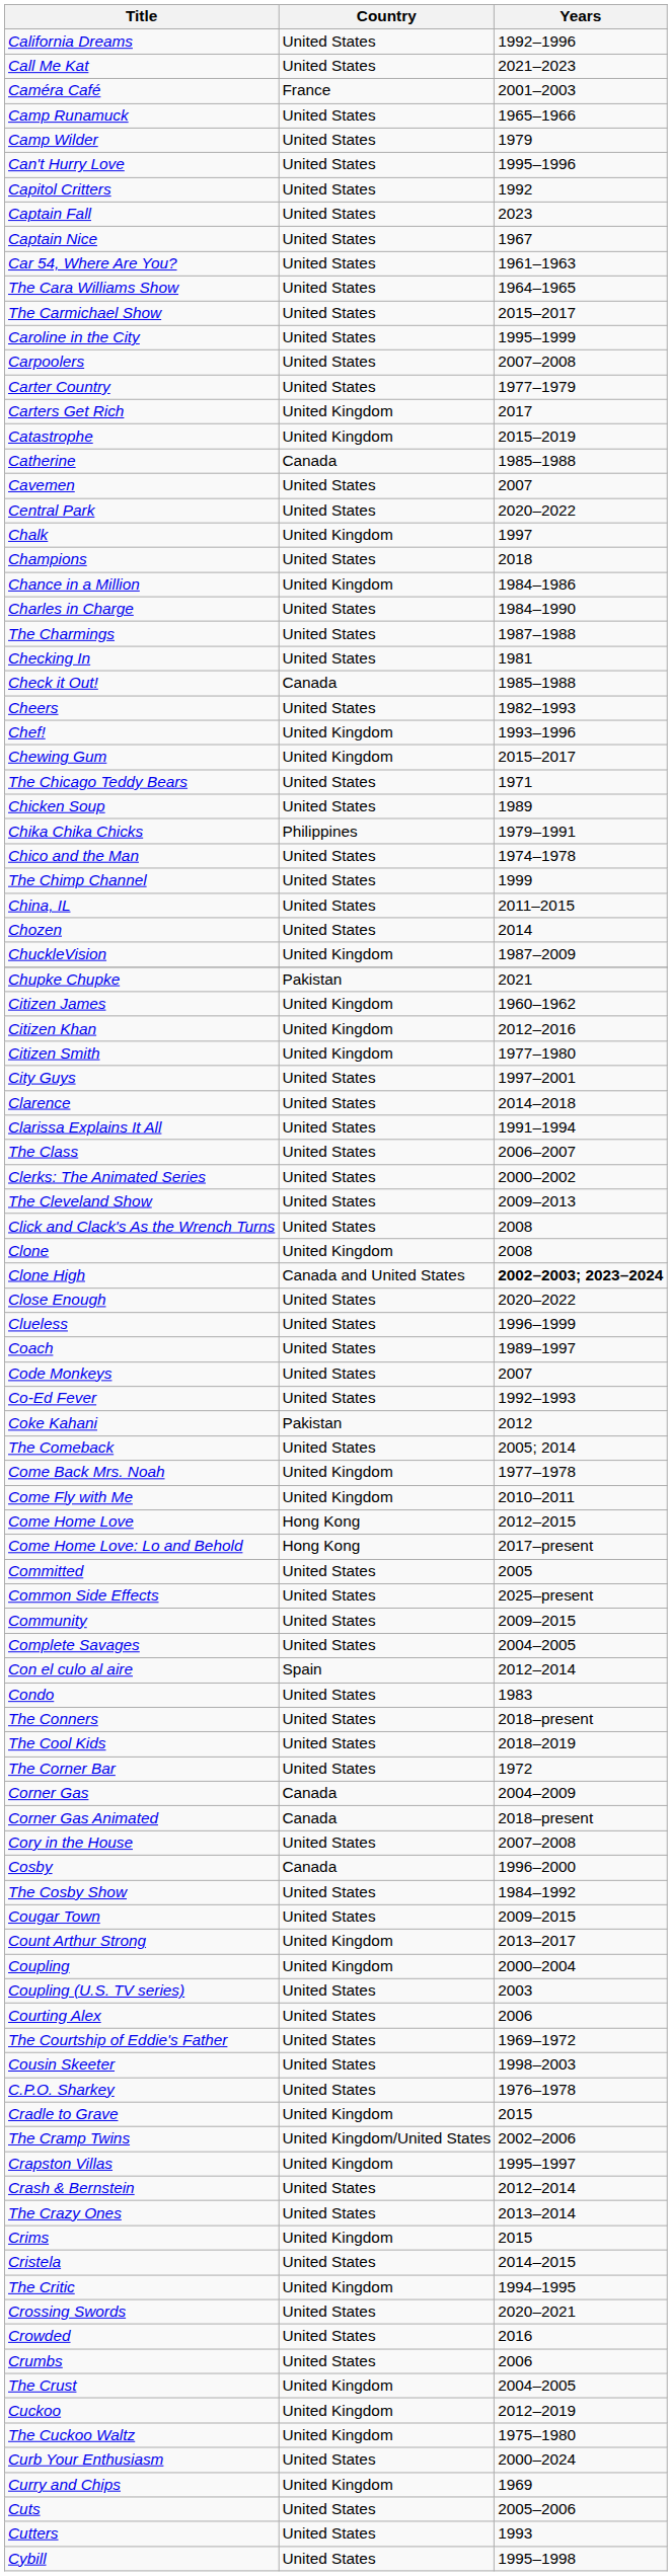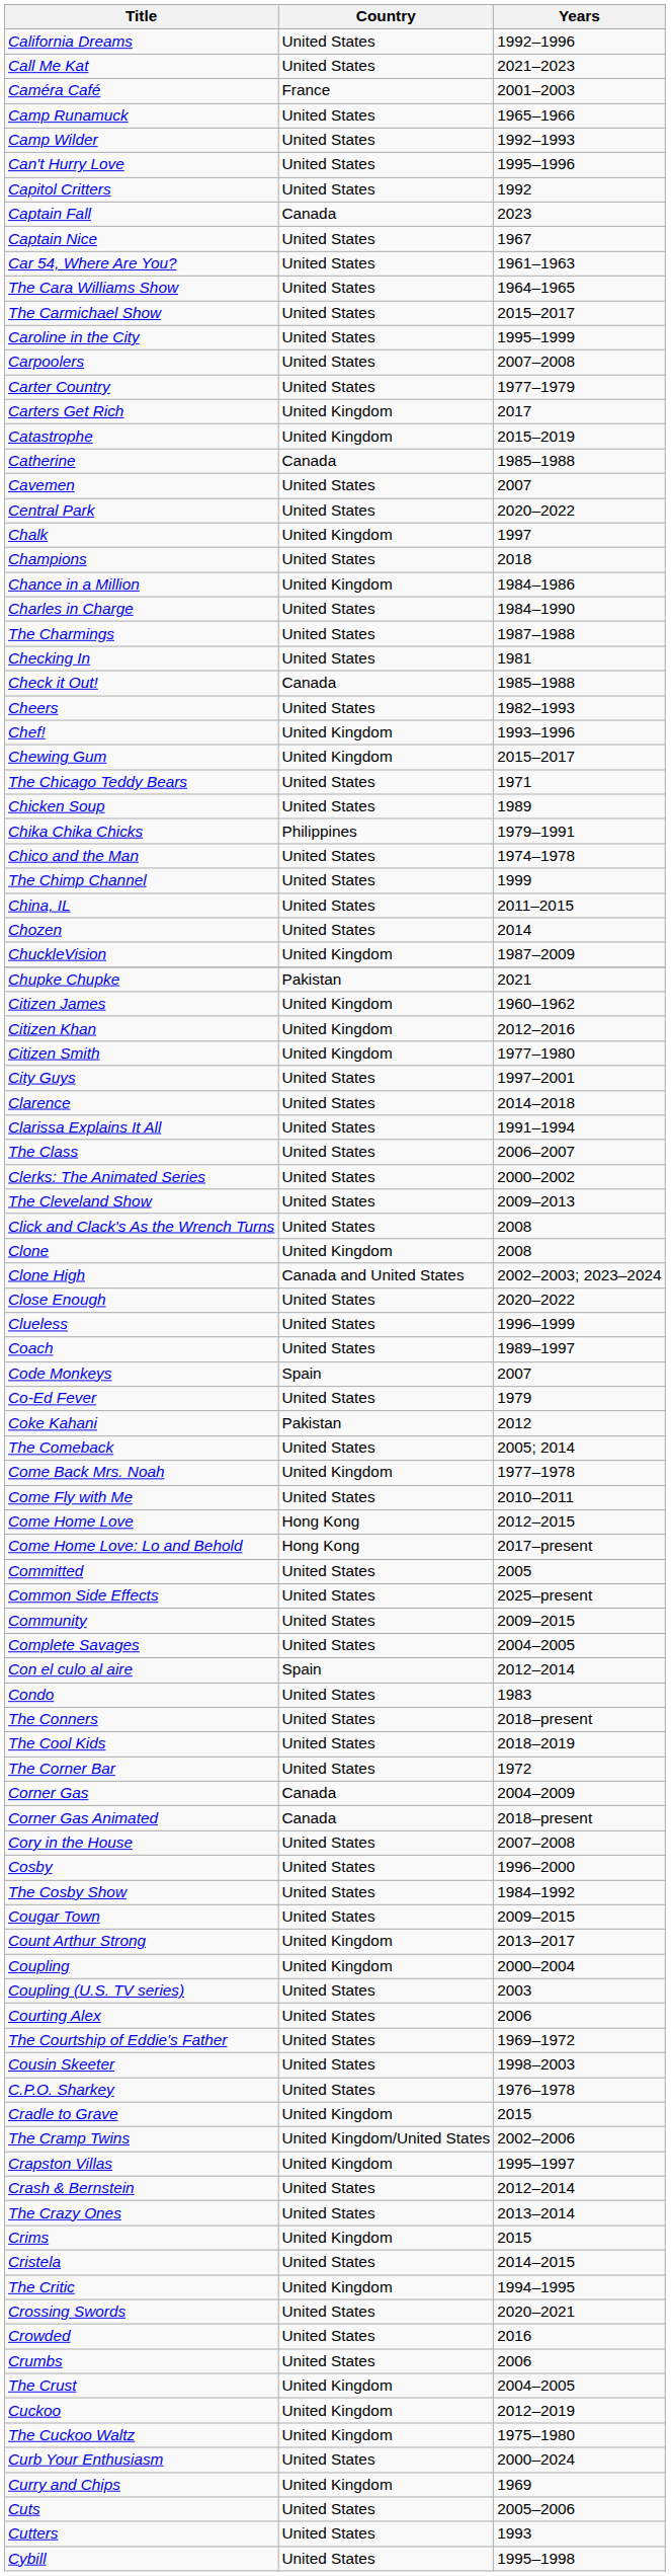Camp Wilder | Years: 1979 -> 1992–1993
Captain Fall | Country: United States -> Canada
Clone High | Years: bold -> normal
Code Monkeys | Country: United States -> Spain
Co-Ed Fever | Years: 1992–1993 -> 1979
Come Fly with Me | Country: United Kingdom -> United States
Cosby | Country: Canada -> United States
